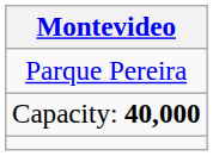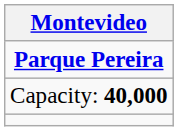row 2 | column 1: normal -> bold
